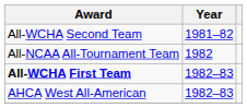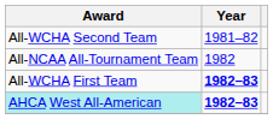row 4 | Award: bold -> normal
row 4 | Year: normal -> bold
row 5 | Award: no background -> paleturquoise background
row 5 | Year: normal -> bold
